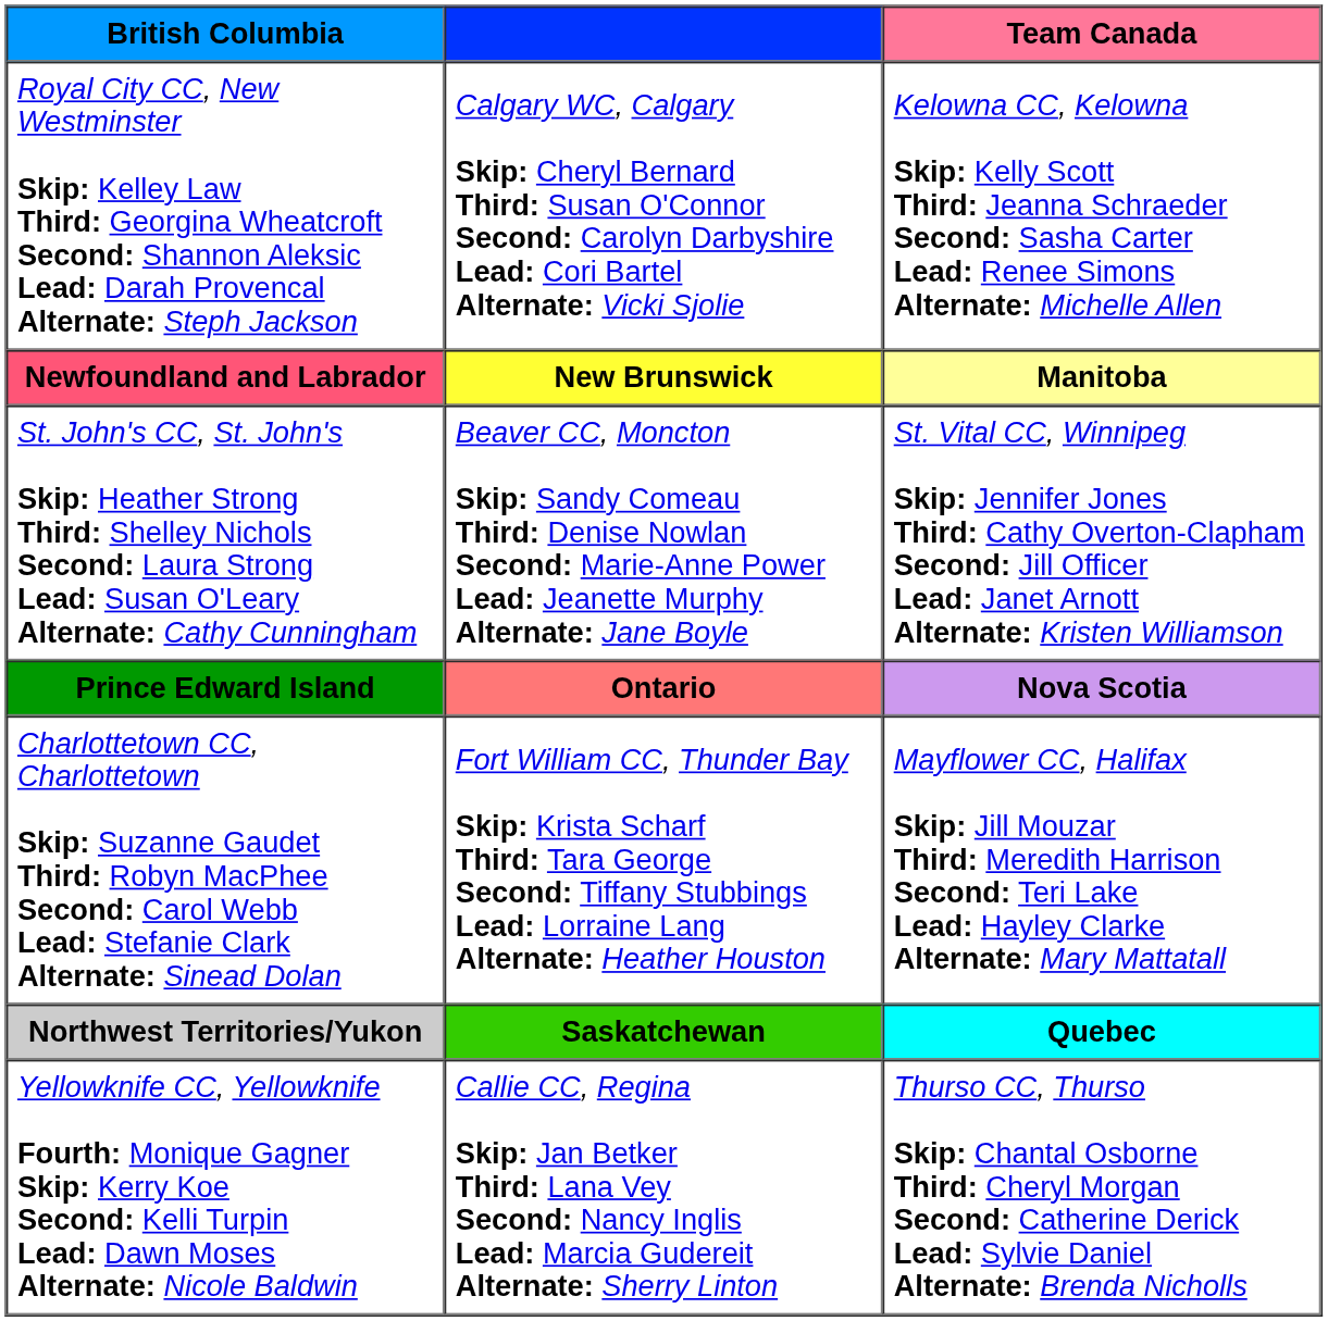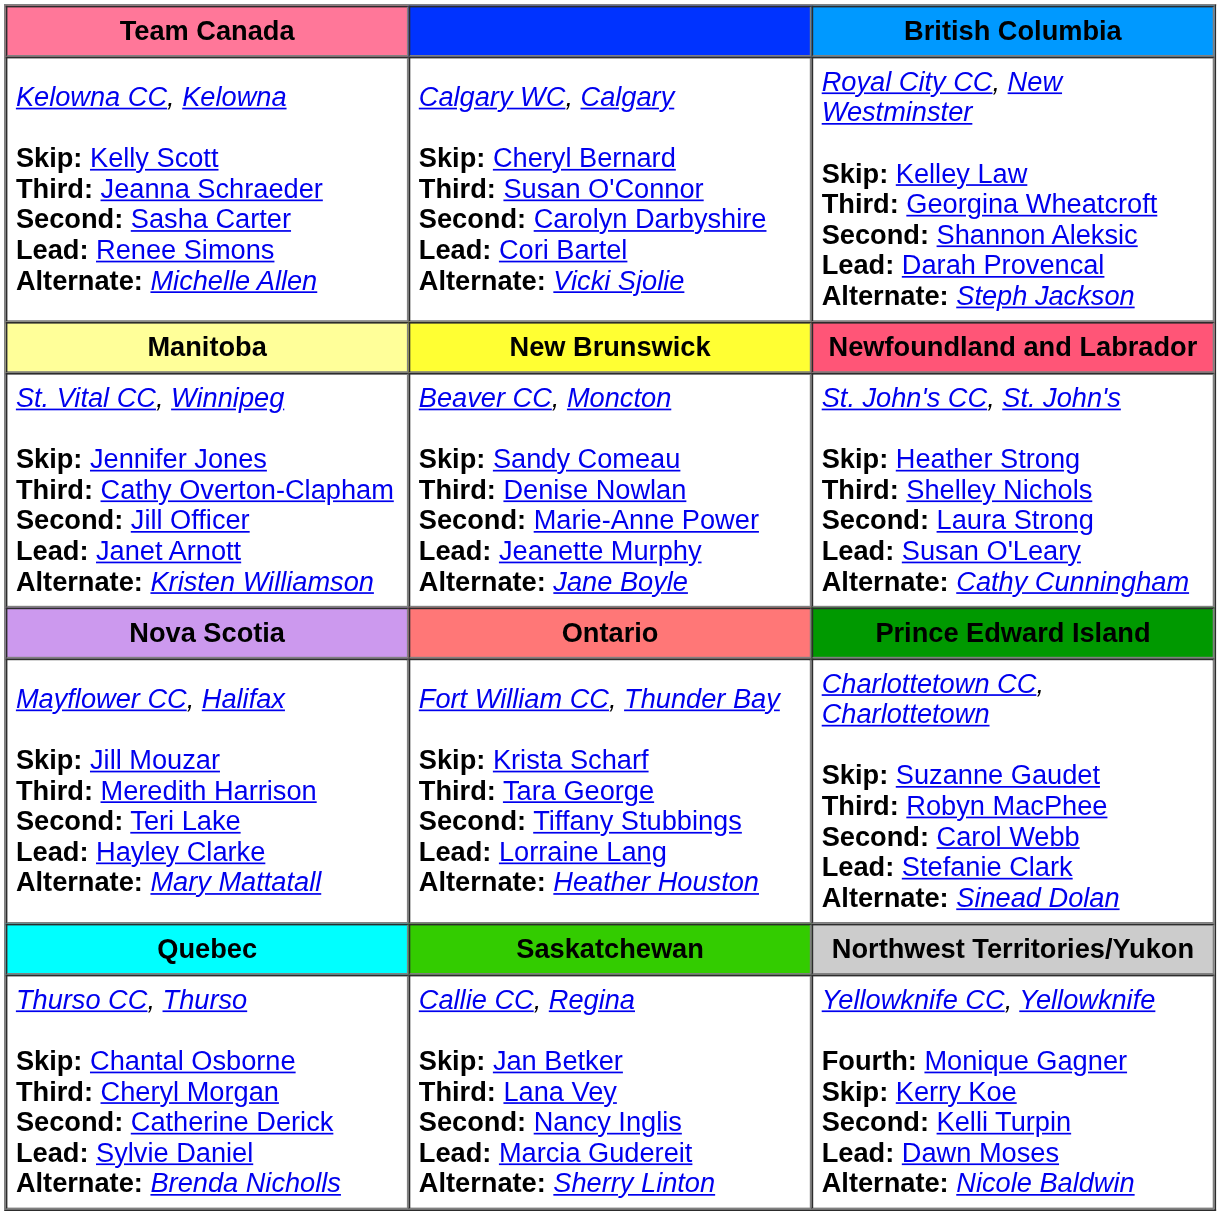columns swapped: Team Canada <-> British Columbia
